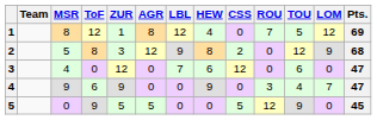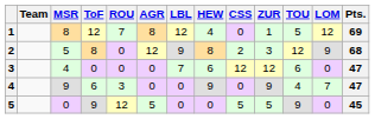columns swapped: ROU <-> ZUR
